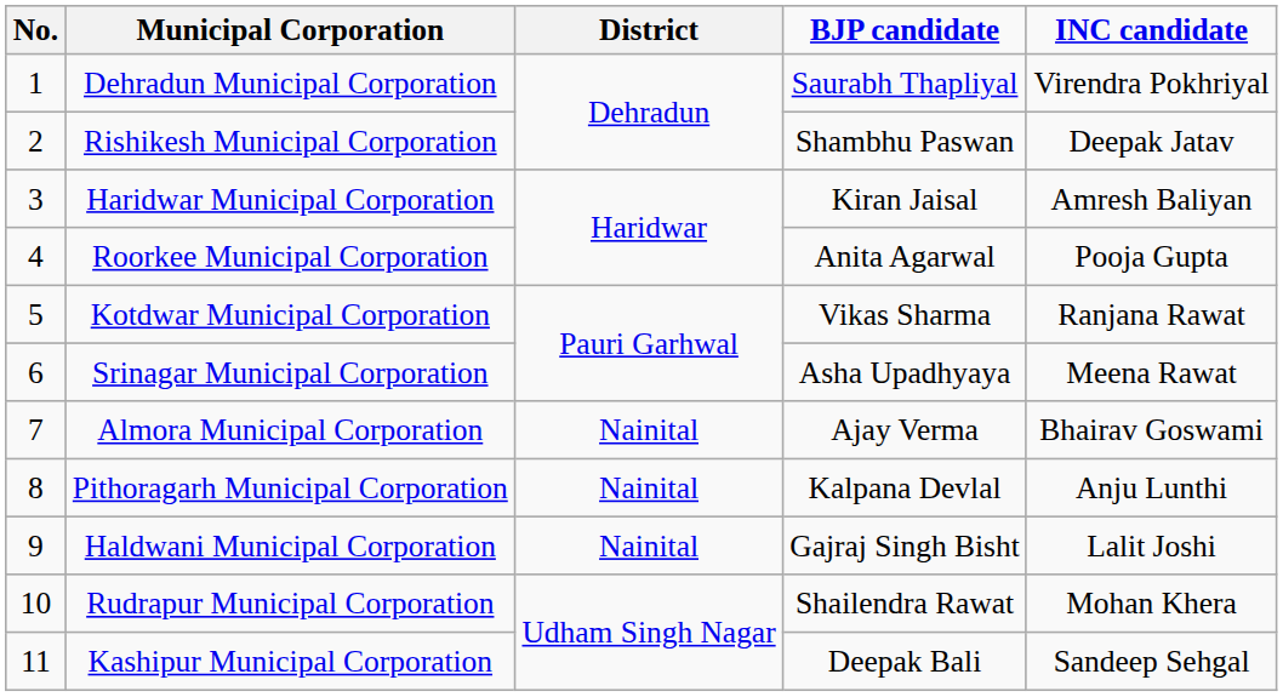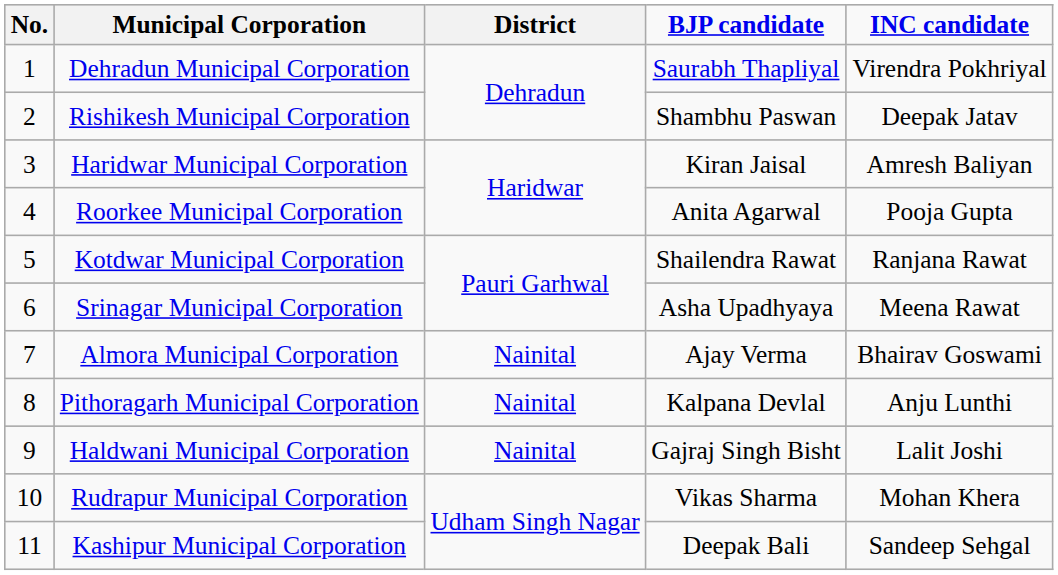Kotdwar Municipal Corporation | column 4: Vikas Sharma -> Shailendra Rawat
Rudrapur Municipal Corporation | column 4: Shailendra Rawat -> Vikas Sharma
